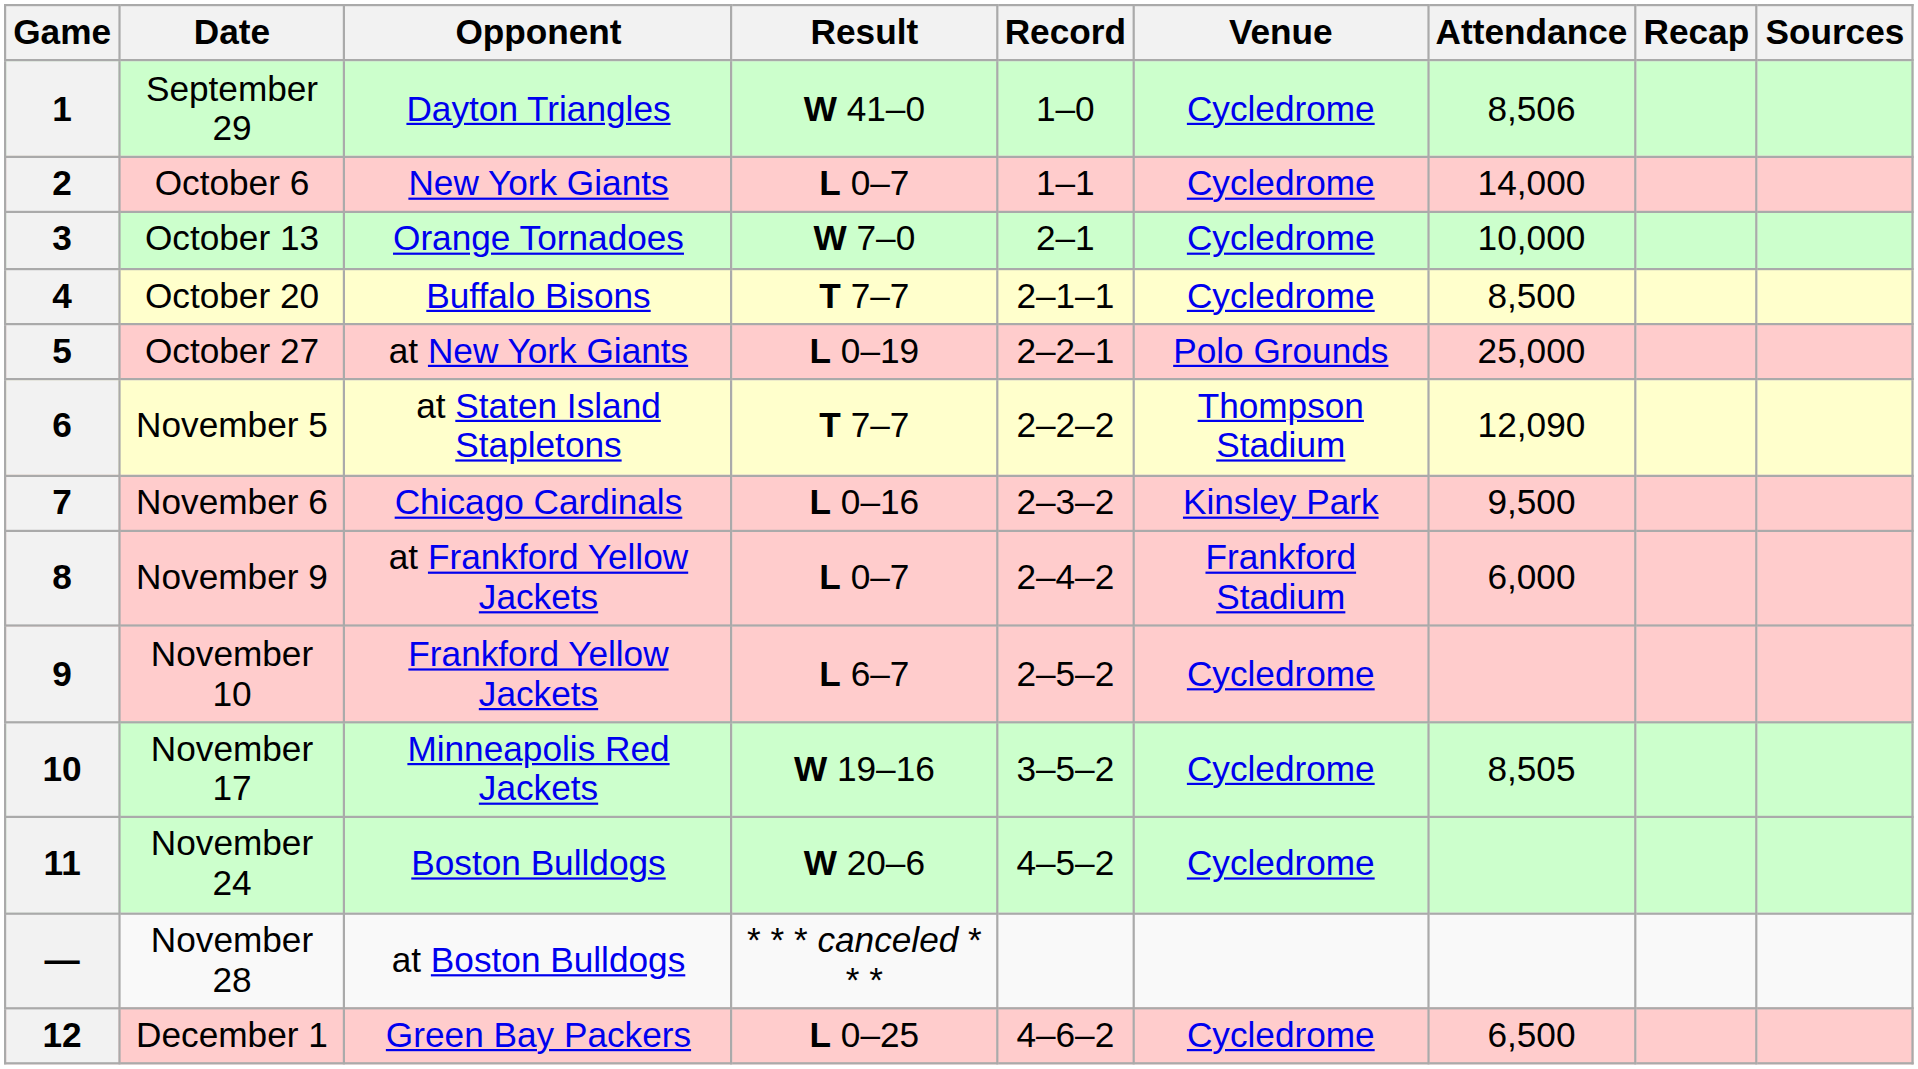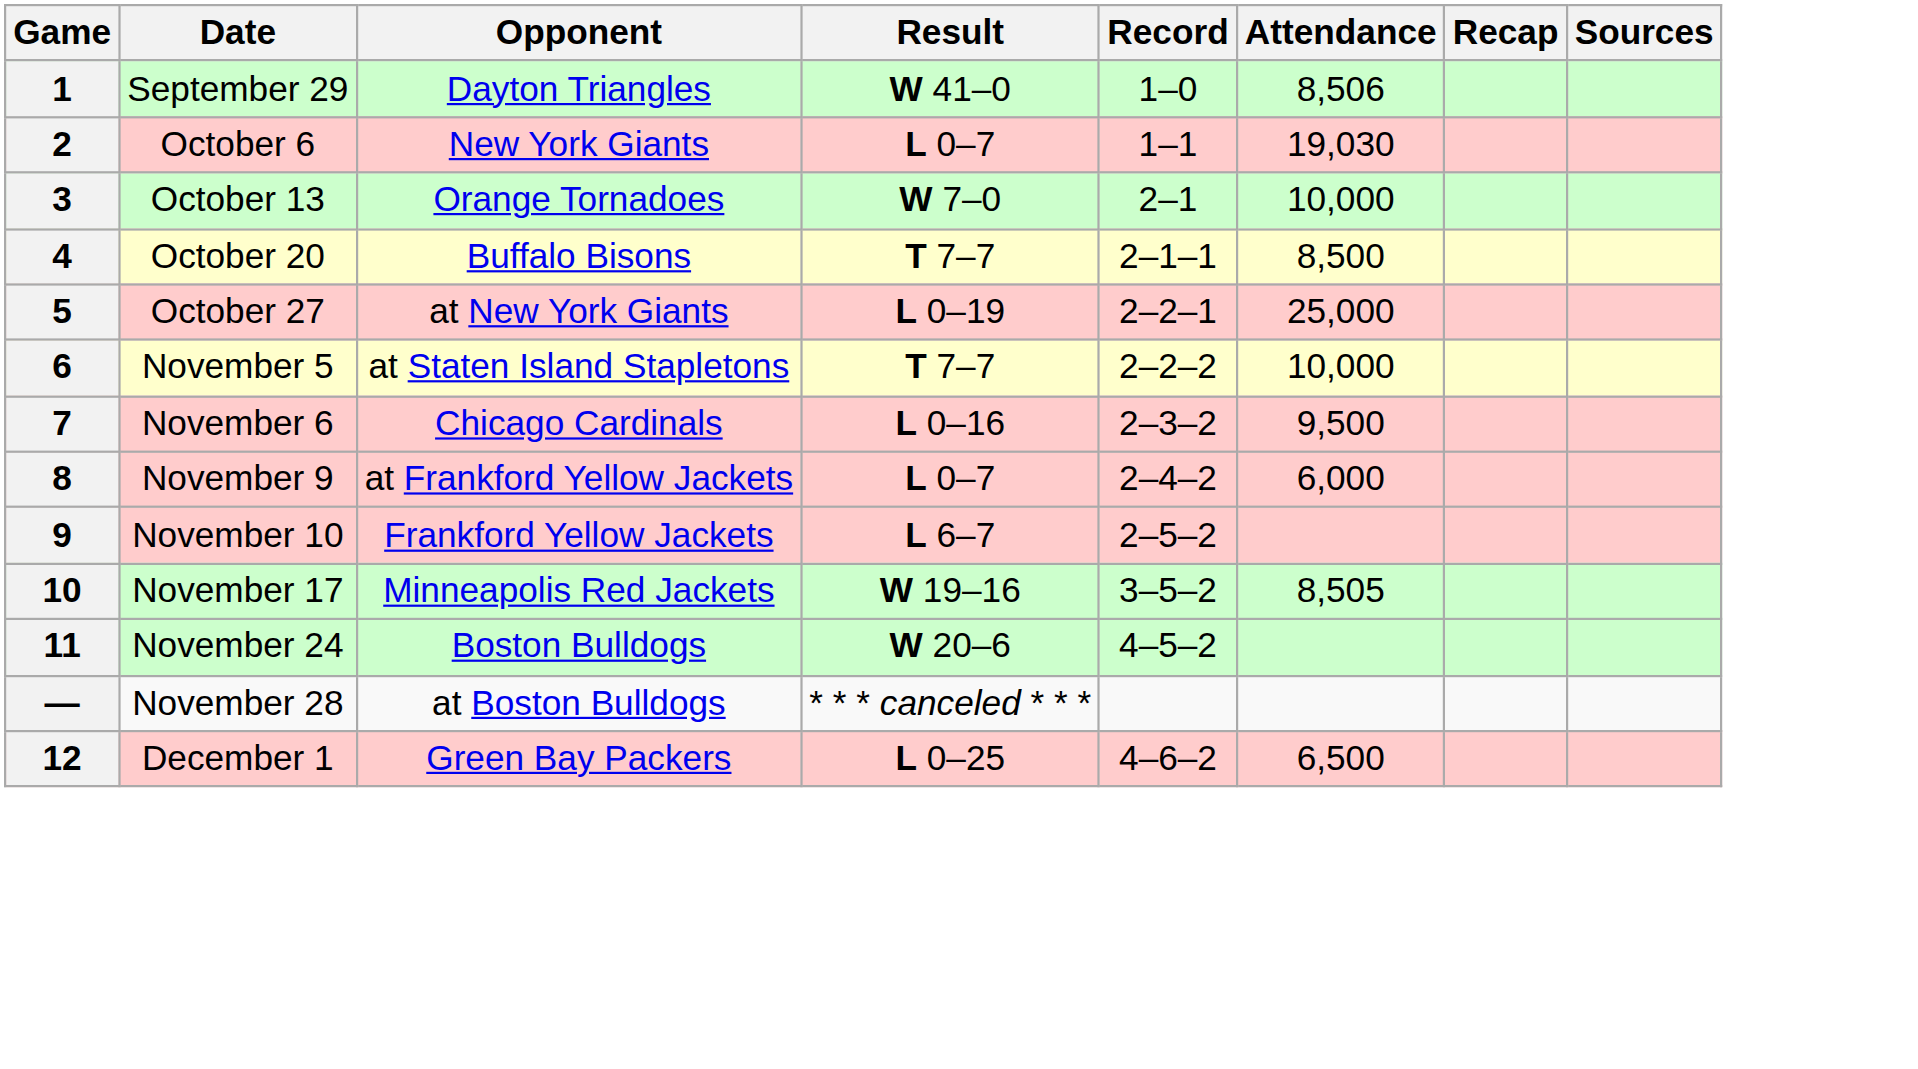- column: Venue | Cycledrome | Cycledrome | Cycledrome | Cycledrome | Polo Grounds | Thompson Stadium | Kinsley Park | Frankford Stadium | Cycledrome | Cycledrome | Cycledrome | Cycledrome
2 | Attendance: 14,000 -> 19,030
6 | Attendance: 12,090 -> 10,000
